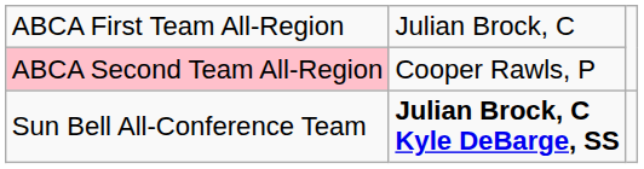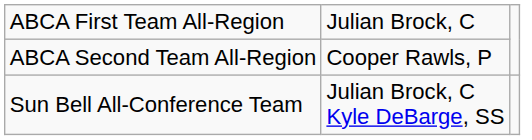row 2 | column 1: pink background -> no background
row 3 | column 2: bold -> normal
